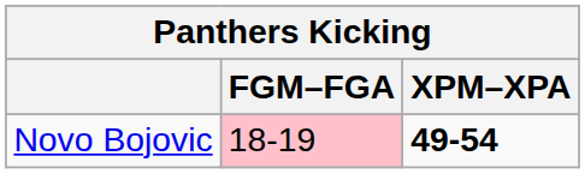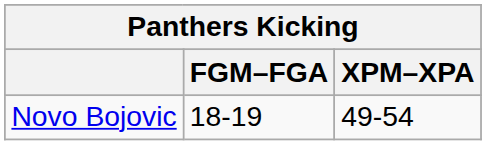Novo Bojovic | FGM–FGA: pink background -> no background
Novo Bojovic | XPM–XPA: bold -> normal
